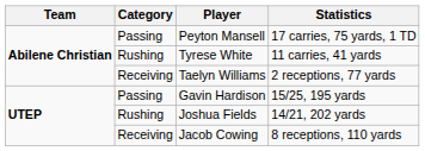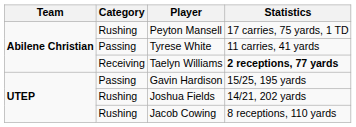Peyton Mansell | Category: Passing -> Rushing
Tyrese White | Category: Rushing -> Passing
Taelyn Williams | Statistics: normal -> bold
Jacob Cowing | Category: Receiving -> Rushing
